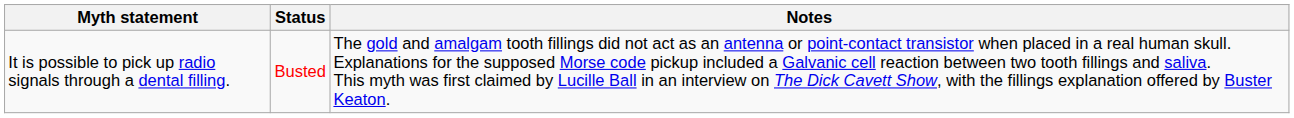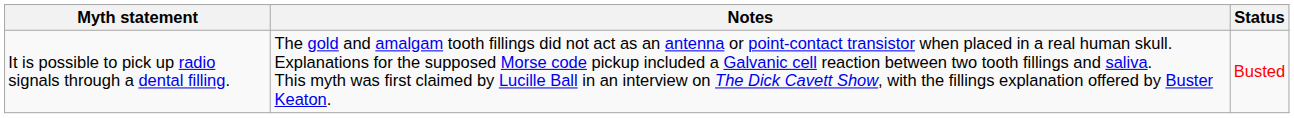columns swapped: Status <-> Notes
